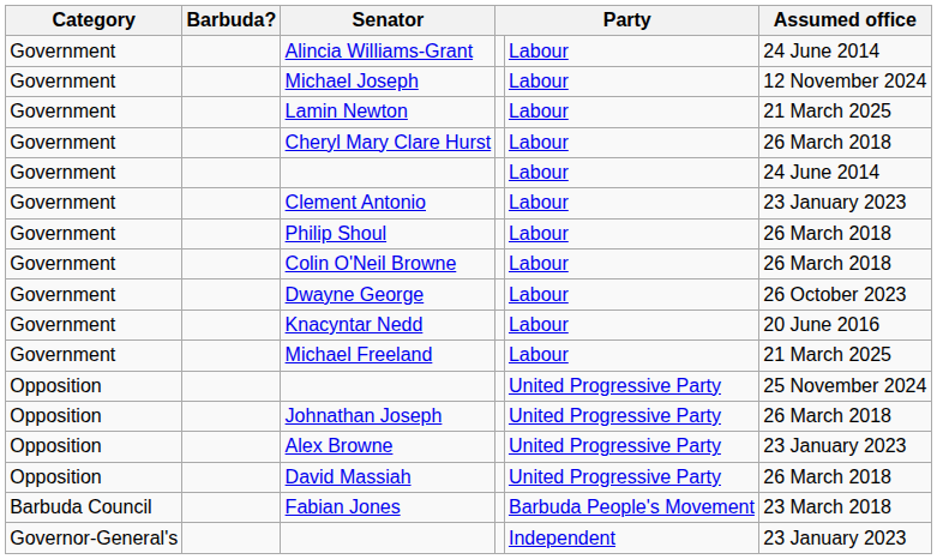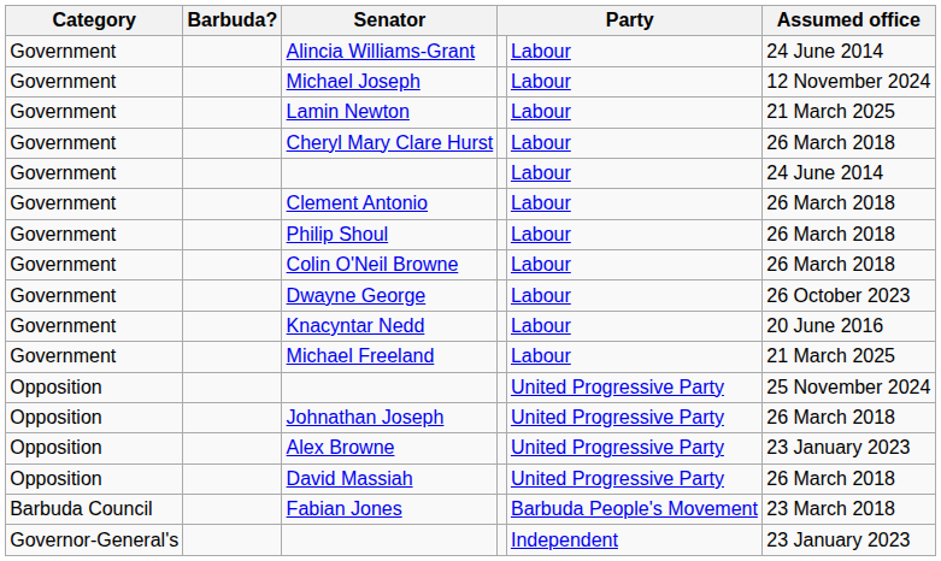Clement Antonio | Assumed office: 23 January 2023 -> 26 March 2018
